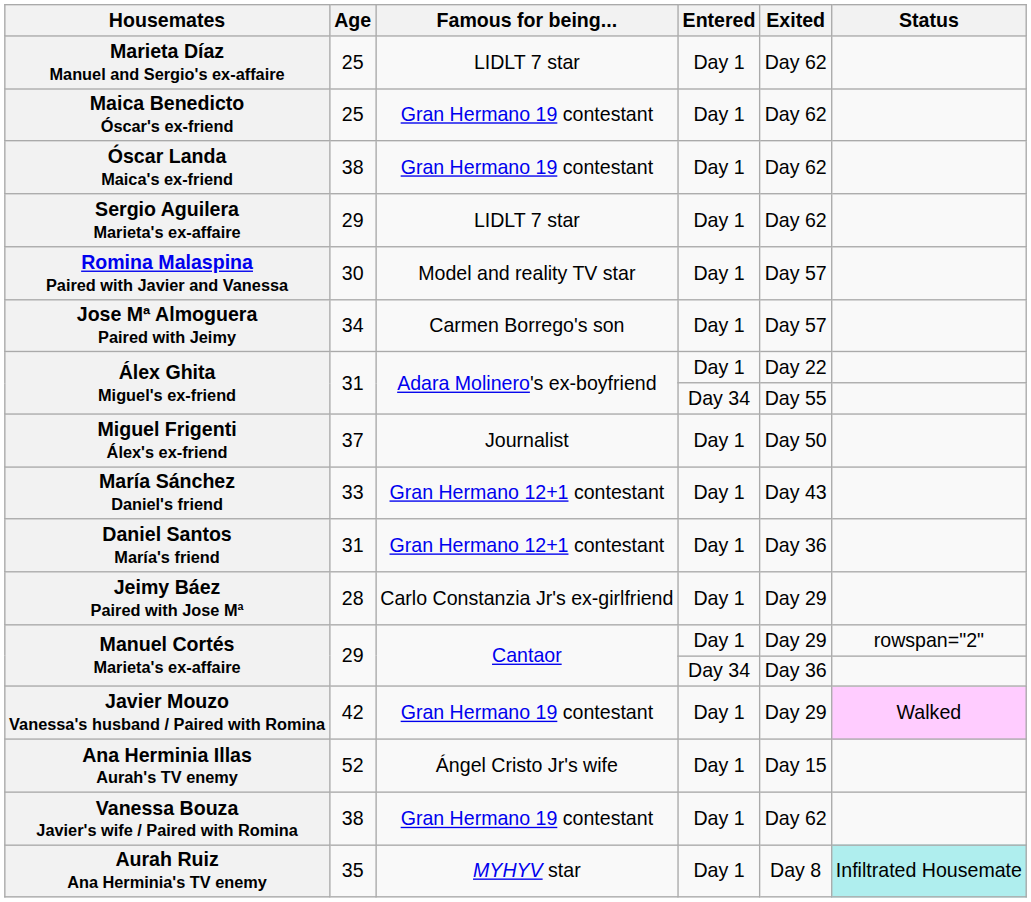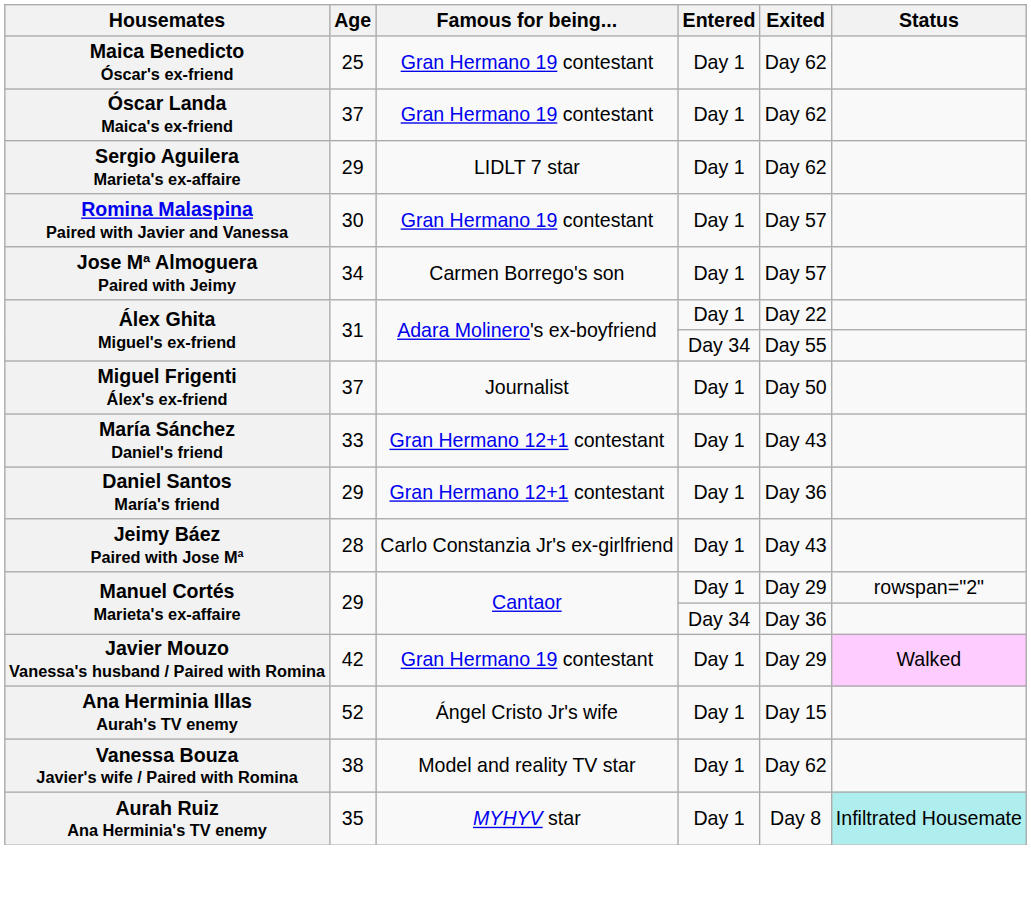- row: Marieta Díaz Manuel and Sergio's ex-affaire | 25 | LIDLT 7 star | Day 1 | Day 62
Óscar Landa Maica's ex-friend | Age: 38 -> 37
Romina Malaspina Paired with Javier and Vanessa | Famous for being...: Model and reality TV star -> Gran Hermano 19 contestant
Daniel Santos María's friend | Age: 31 -> 29
Jeimy Báez Paired with Jose Mª | Exited: Day 29 -> Day 43
Vanessa Bouza Javier's wife / Paired with Romina | Famous for being...: Gran Hermano 19 contestant -> Model and reality TV star
